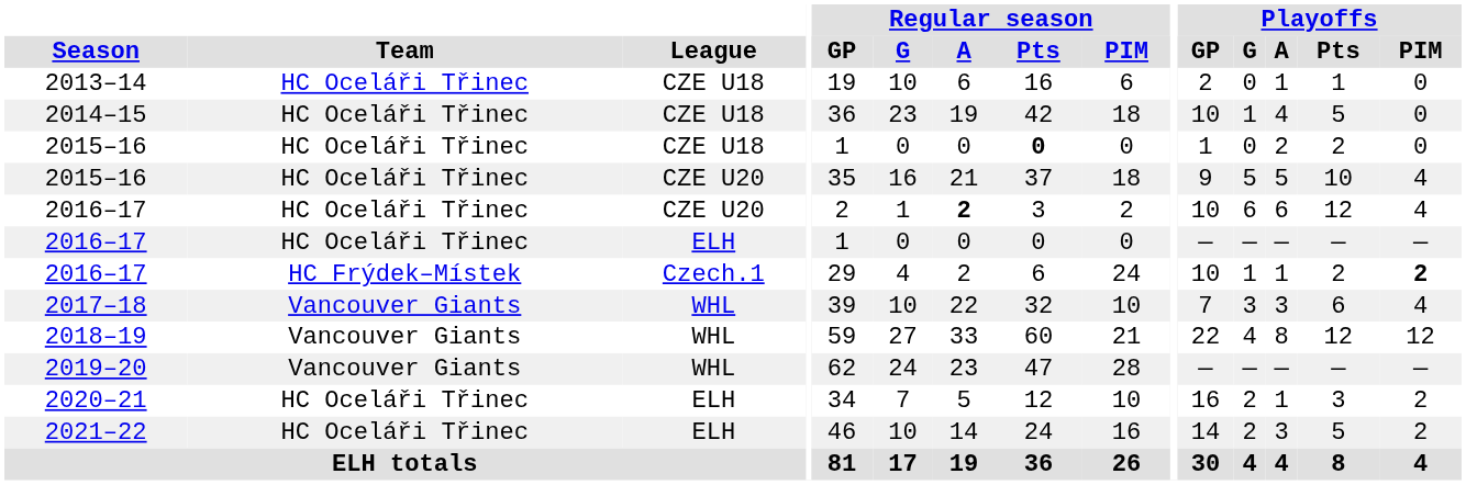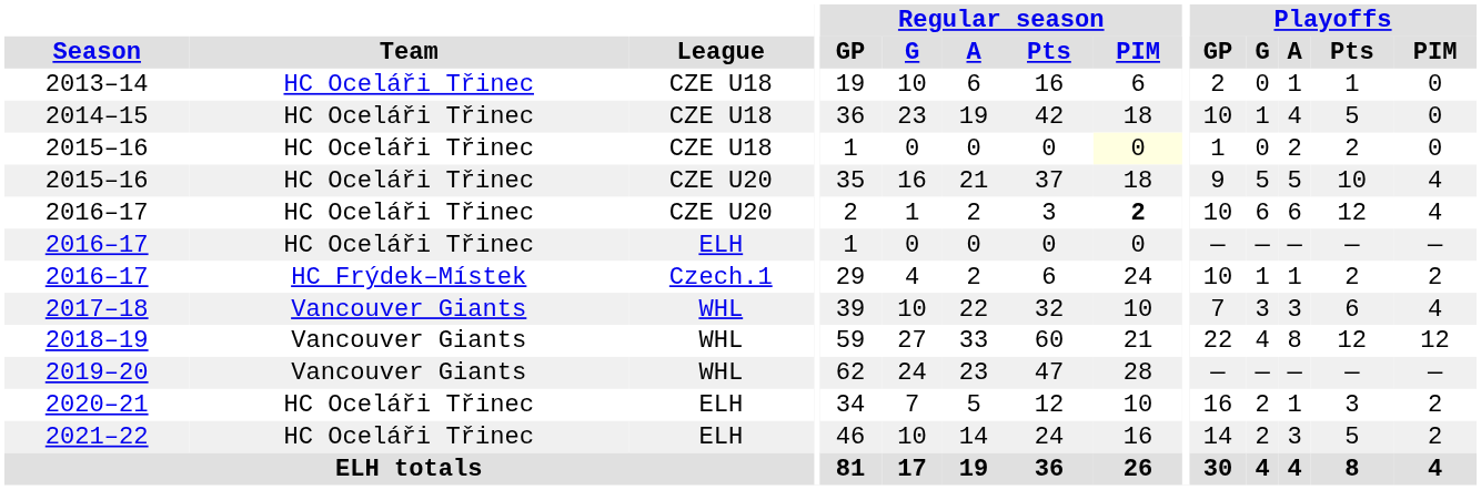2015–16 / CZE U18 | Regular season / Pts: bold -> normal
2015–16 / CZE U18 | Regular season / PIM: no background -> lightyellow background
2016–17 / CZE U20 | Regular season / A: bold -> normal
2016–17 / CZE U20 | Regular season / PIM: normal -> bold
2016–17 / Czech.1 | Playoffs / PIM: bold -> normal
